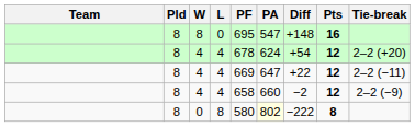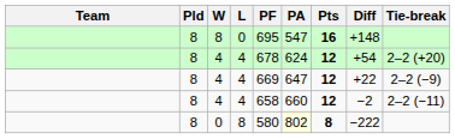columns swapped: Diff <-> Pts
row 4 | Tie-break: 2–2 (−11) -> 2–2 (−9)
row 5 | Tie-break: 2–2 (−9) -> 2–2 (−11)
